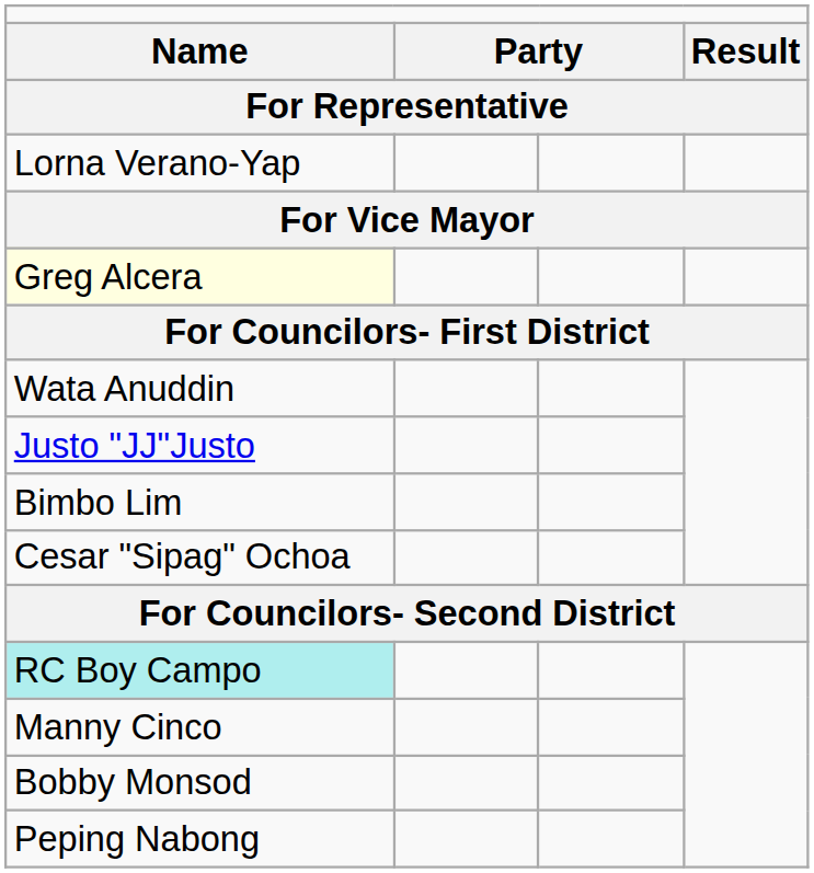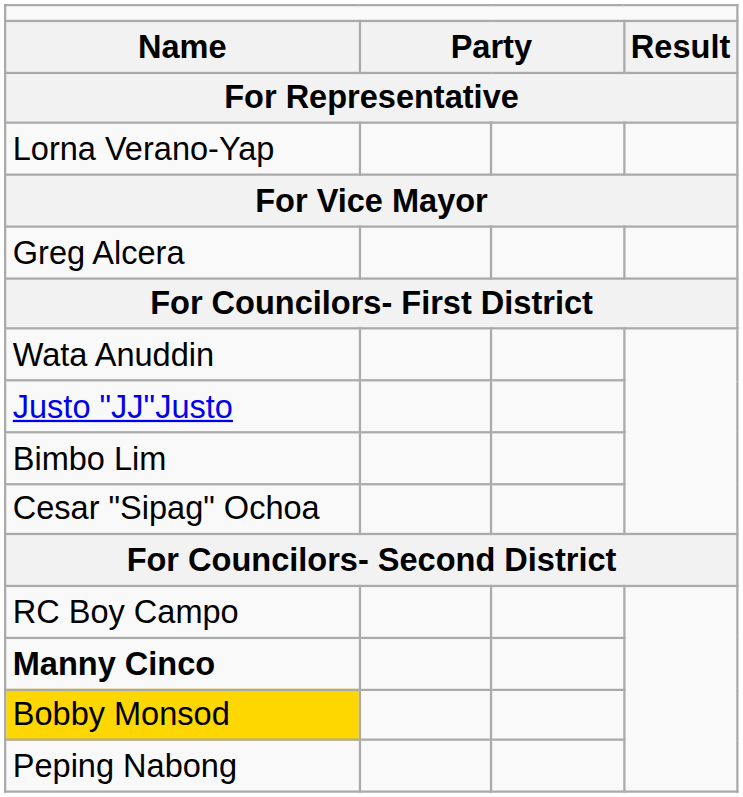Greg Alcera | column 1: lightyellow background -> no background
RC Boy Campo | column 1: paleturquoise background -> no background
Manny Cinco | column 1: normal -> bold
Bobby Monsod | column 1: no background -> gold background
